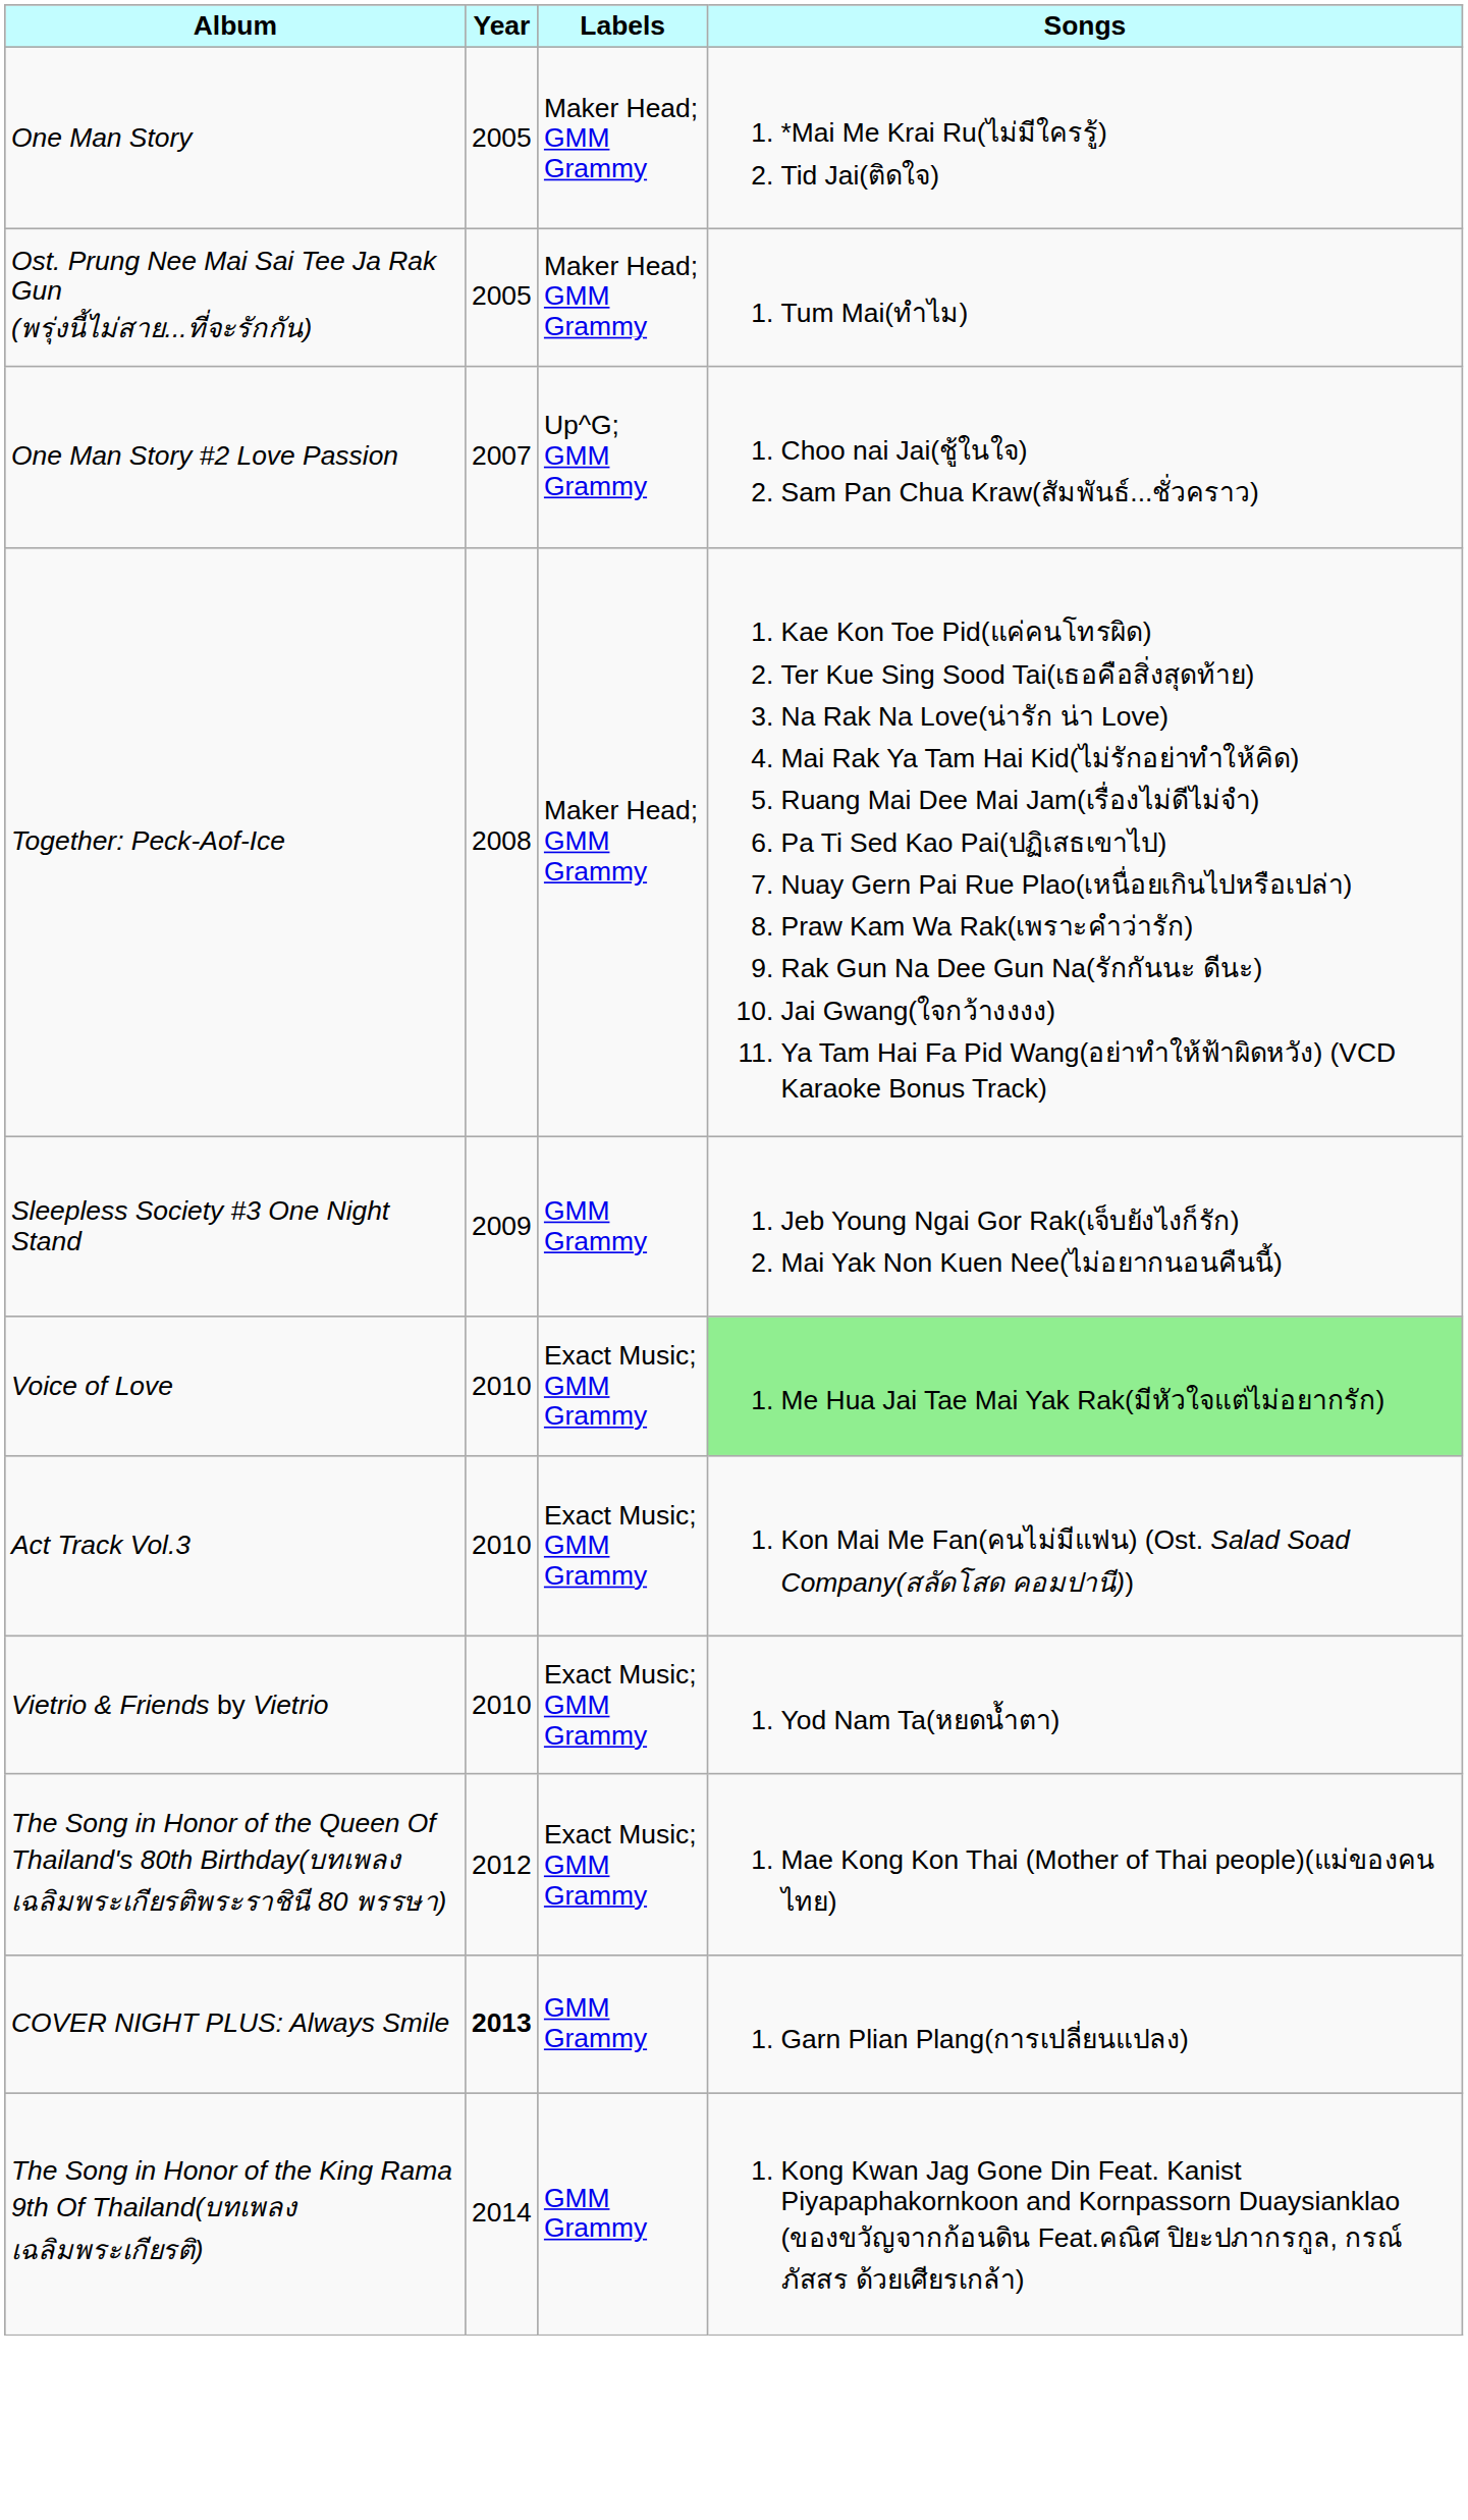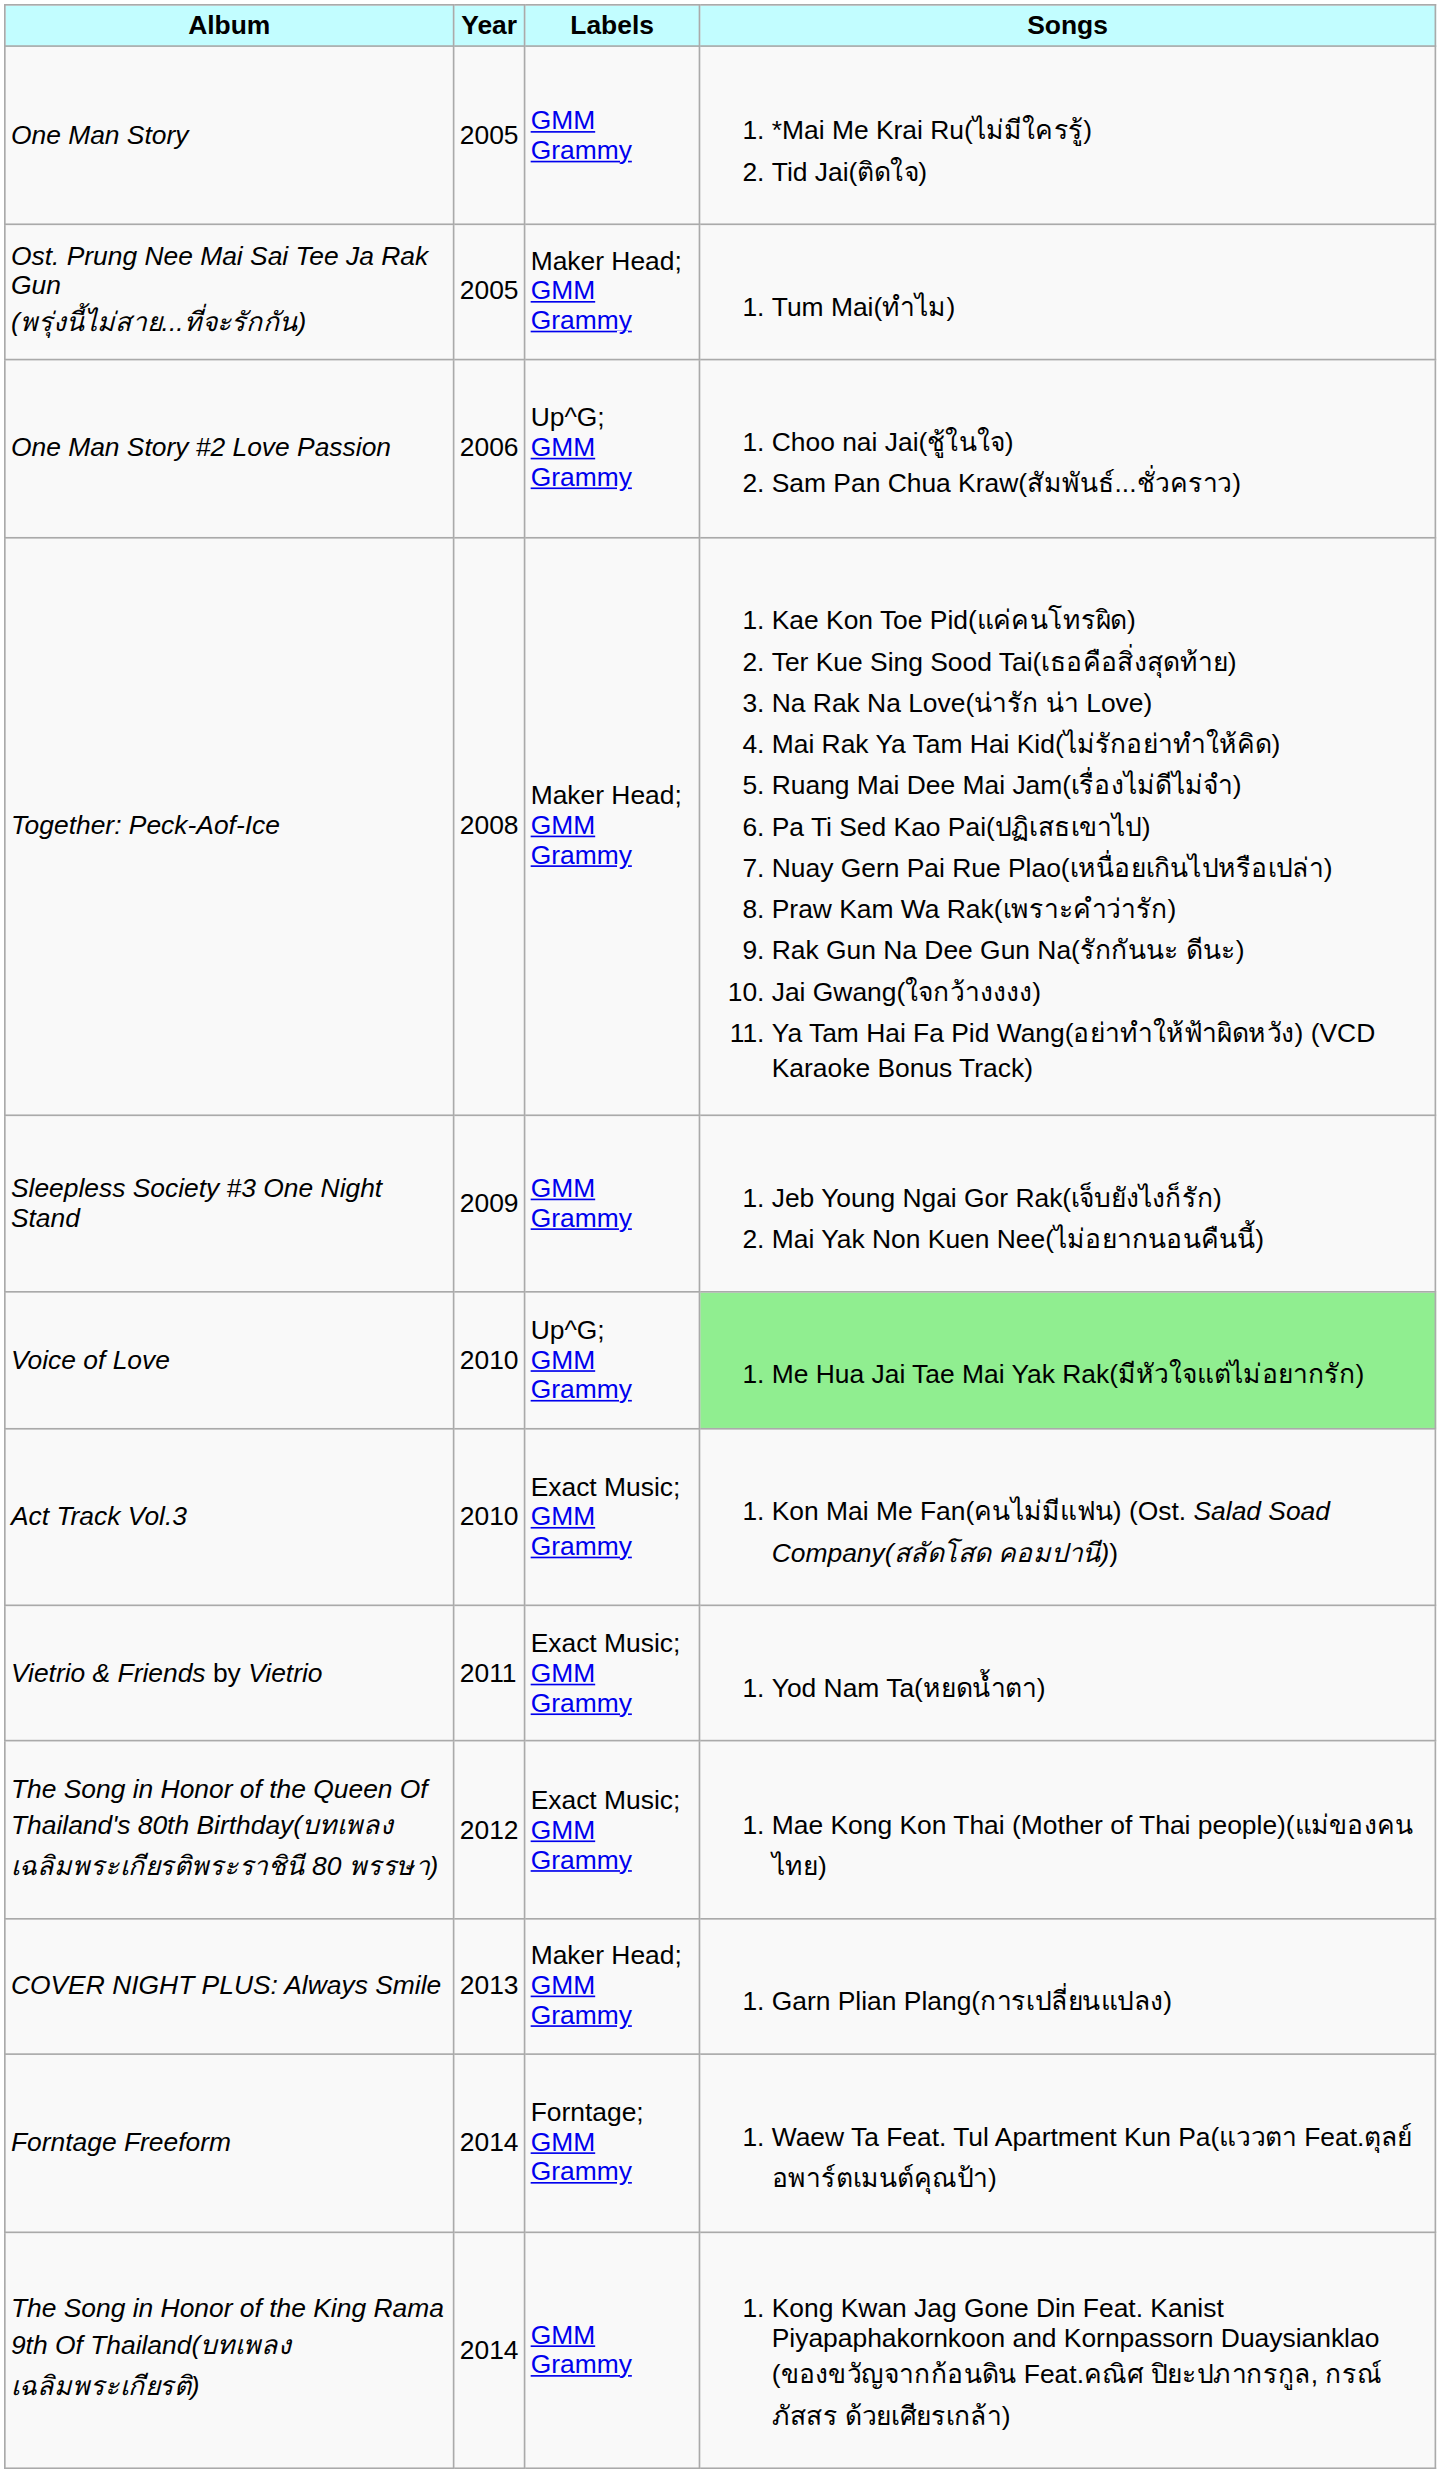One Man Story | Labels: Maker Head; GMM Grammy -> GMM Grammy
One Man Story #2 Love Passion | Year: 2007 -> 2006
Voice of Love | Labels: Exact Music; GMM Grammy -> Up^G; GMM Grammy
Vietrio & Friends by Vietrio | Year: 2010 -> 2011
COVER NIGHT PLUS: Always Smile | Year: bold -> normal
COVER NIGHT PLUS: Always Smile | Labels: GMM Grammy -> Maker Head; GMM Grammy
+ row: Forntage Freeform | 2014 | Forntage; GMM Grammy | Waew Ta Feat. Tul Apartment Kun Pa(แววตา Feat.ตุลย์ อพาร์ตเมนต์คุณป้า)
